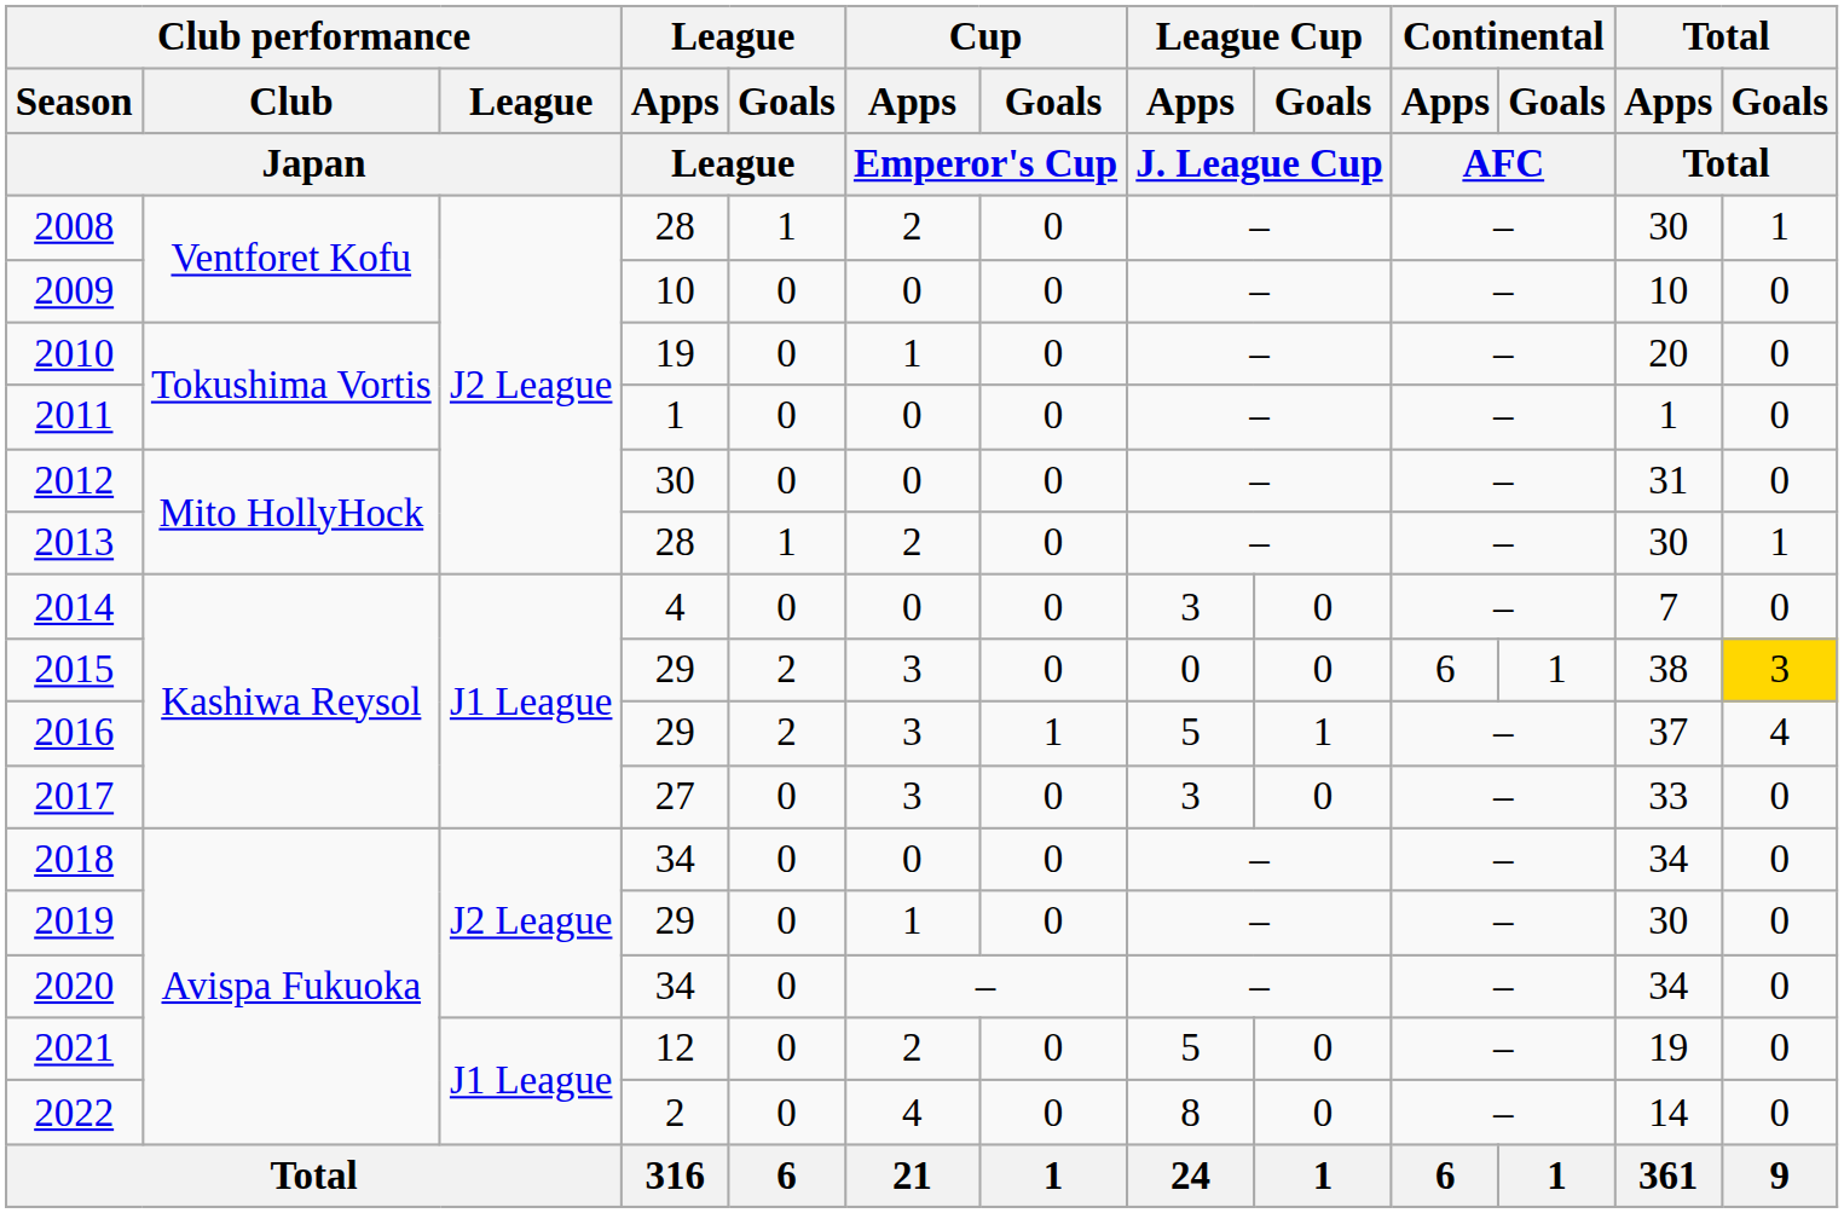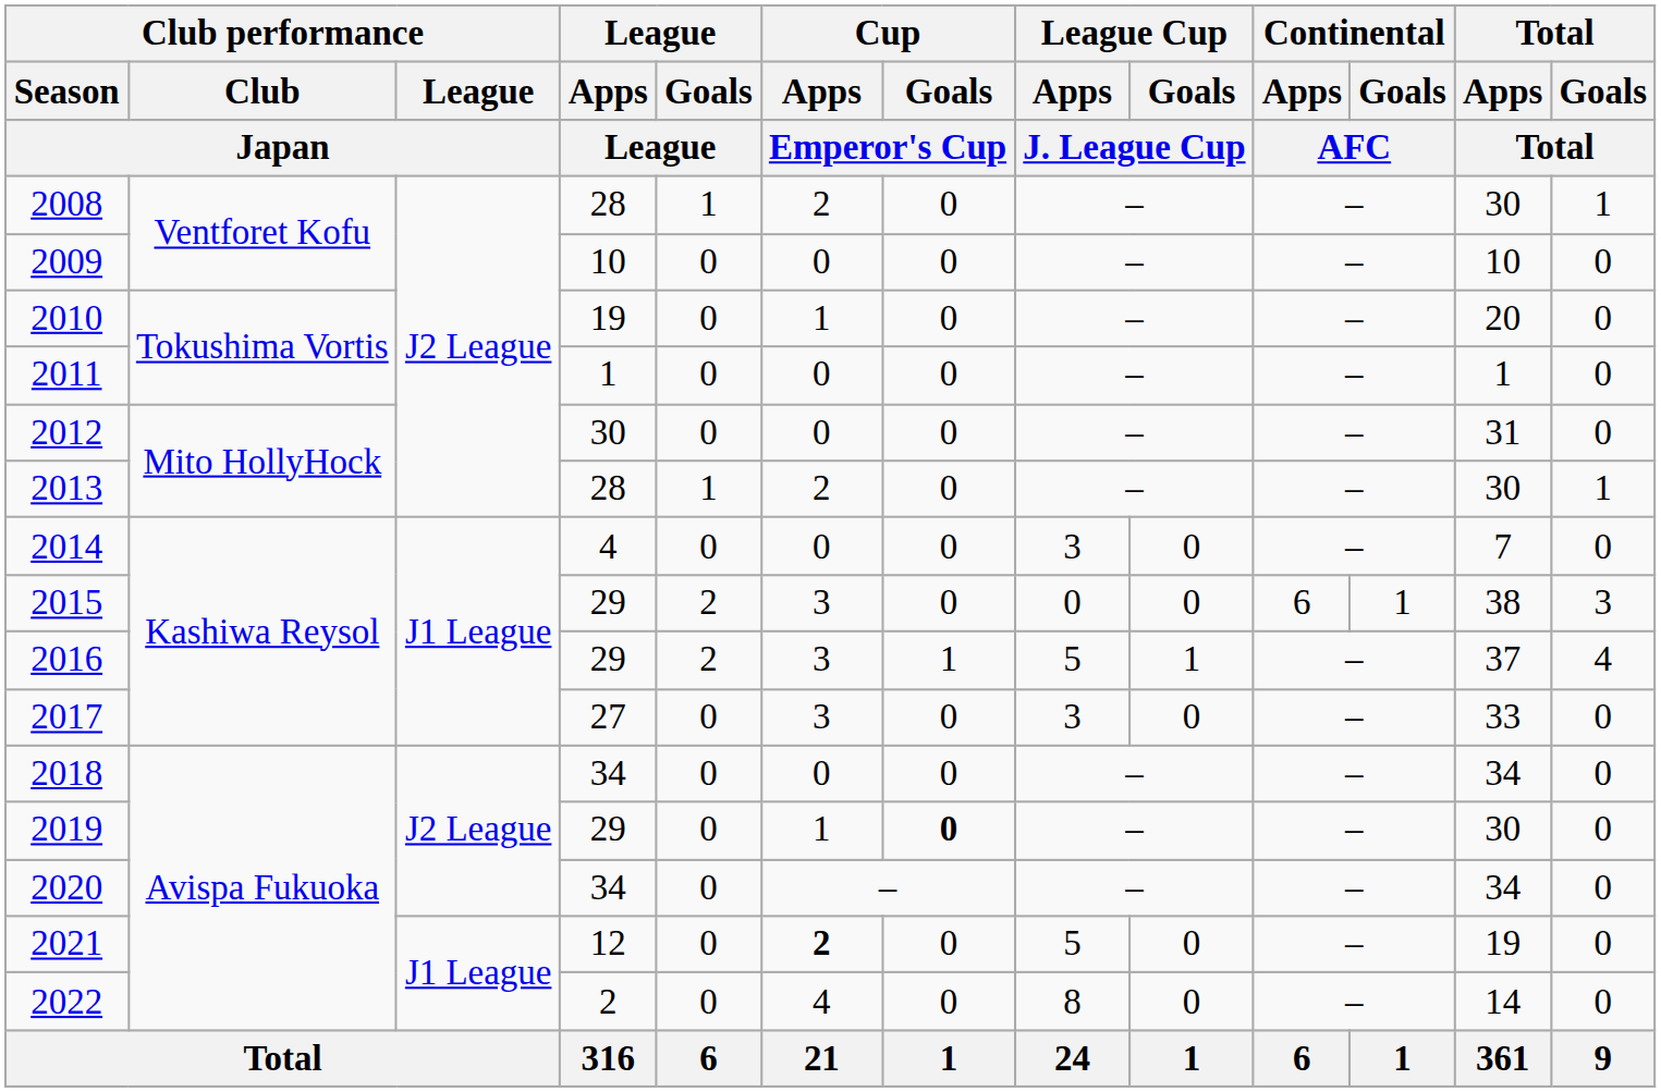2015 | Total / Goals / Total: gold background -> no background
2019 | Cup / Goals / Emperor's Cup: normal -> bold
2021 | Cup / Apps / Emperor's Cup: normal -> bold
